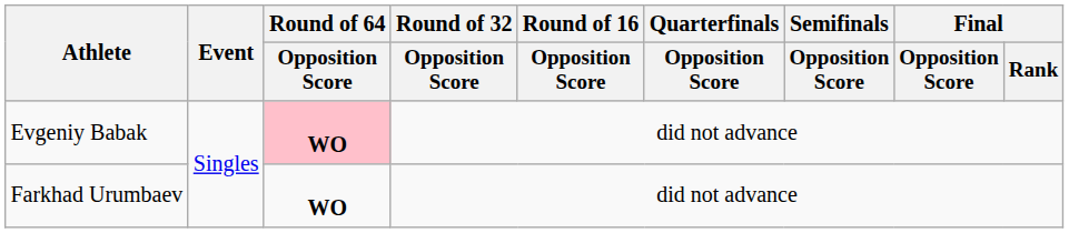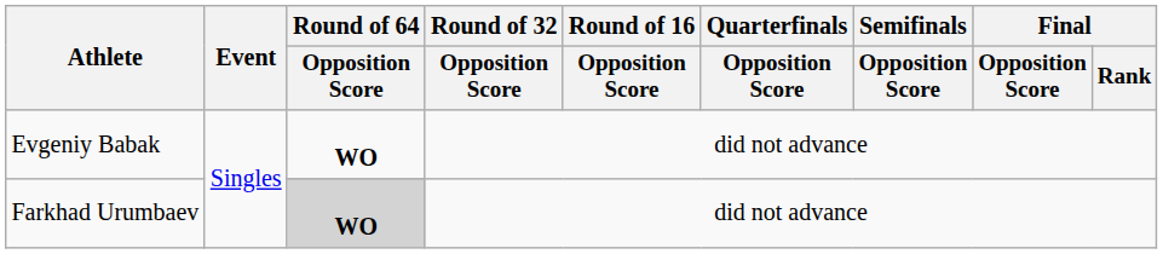Evgeniy Babak | Round of 64 / Opposition Score: pink background -> no background
Farkhad Urumbaev | Round of 64 / Opposition Score: no background -> lightgrey background
